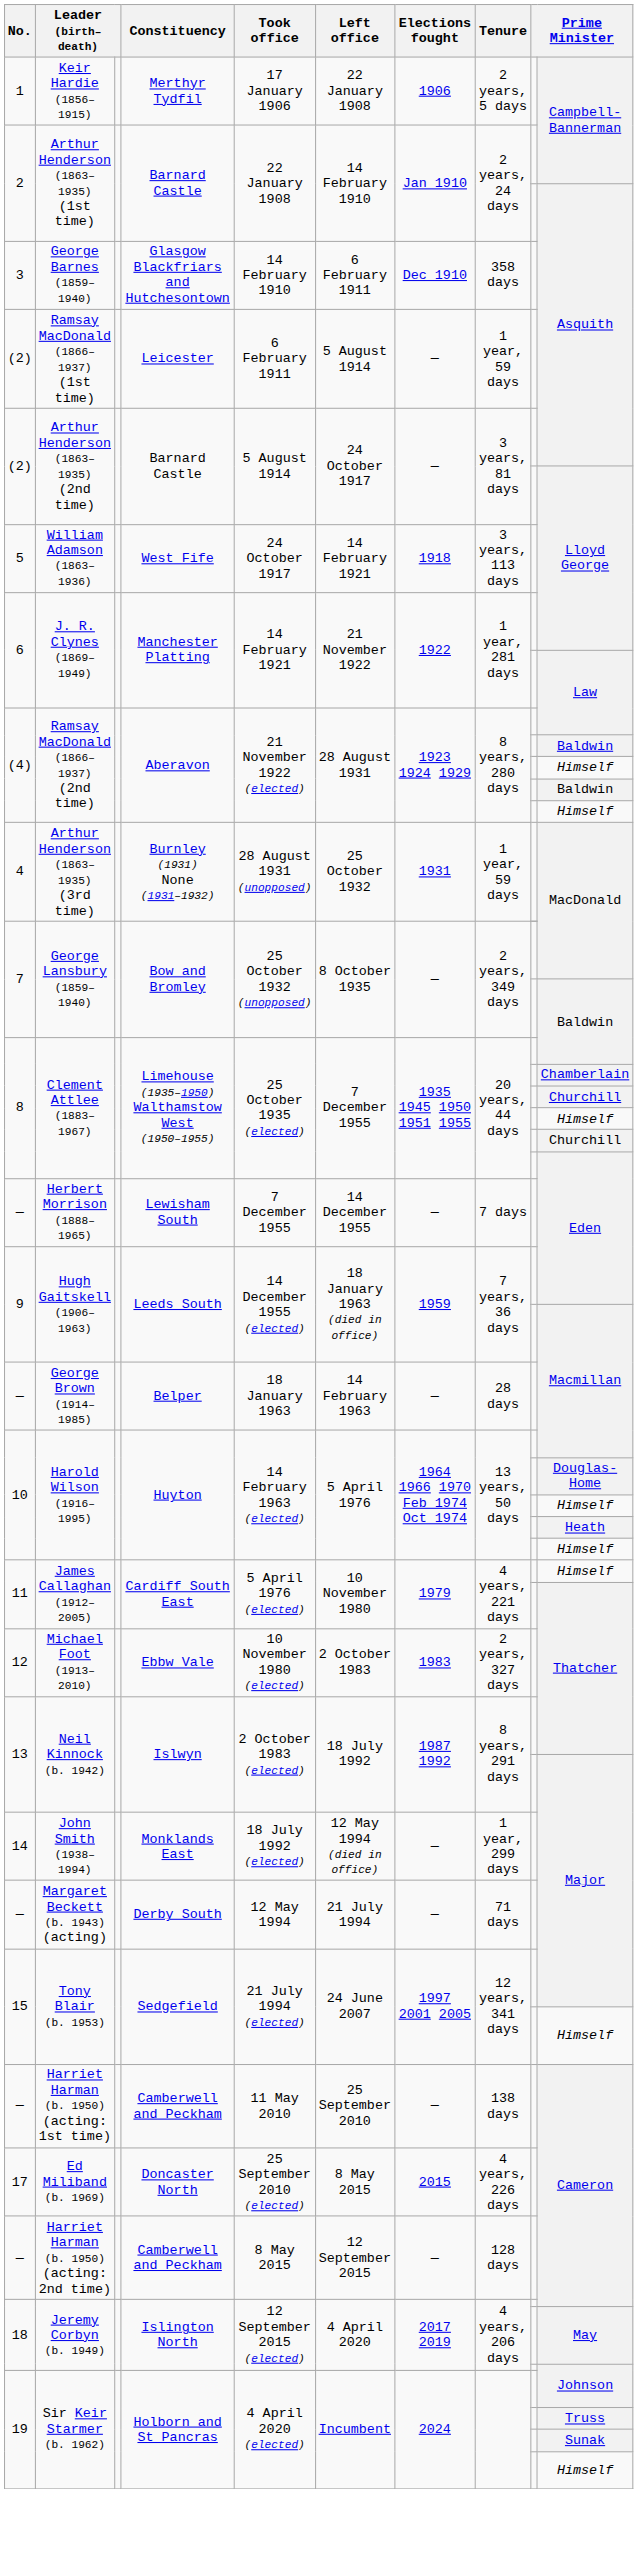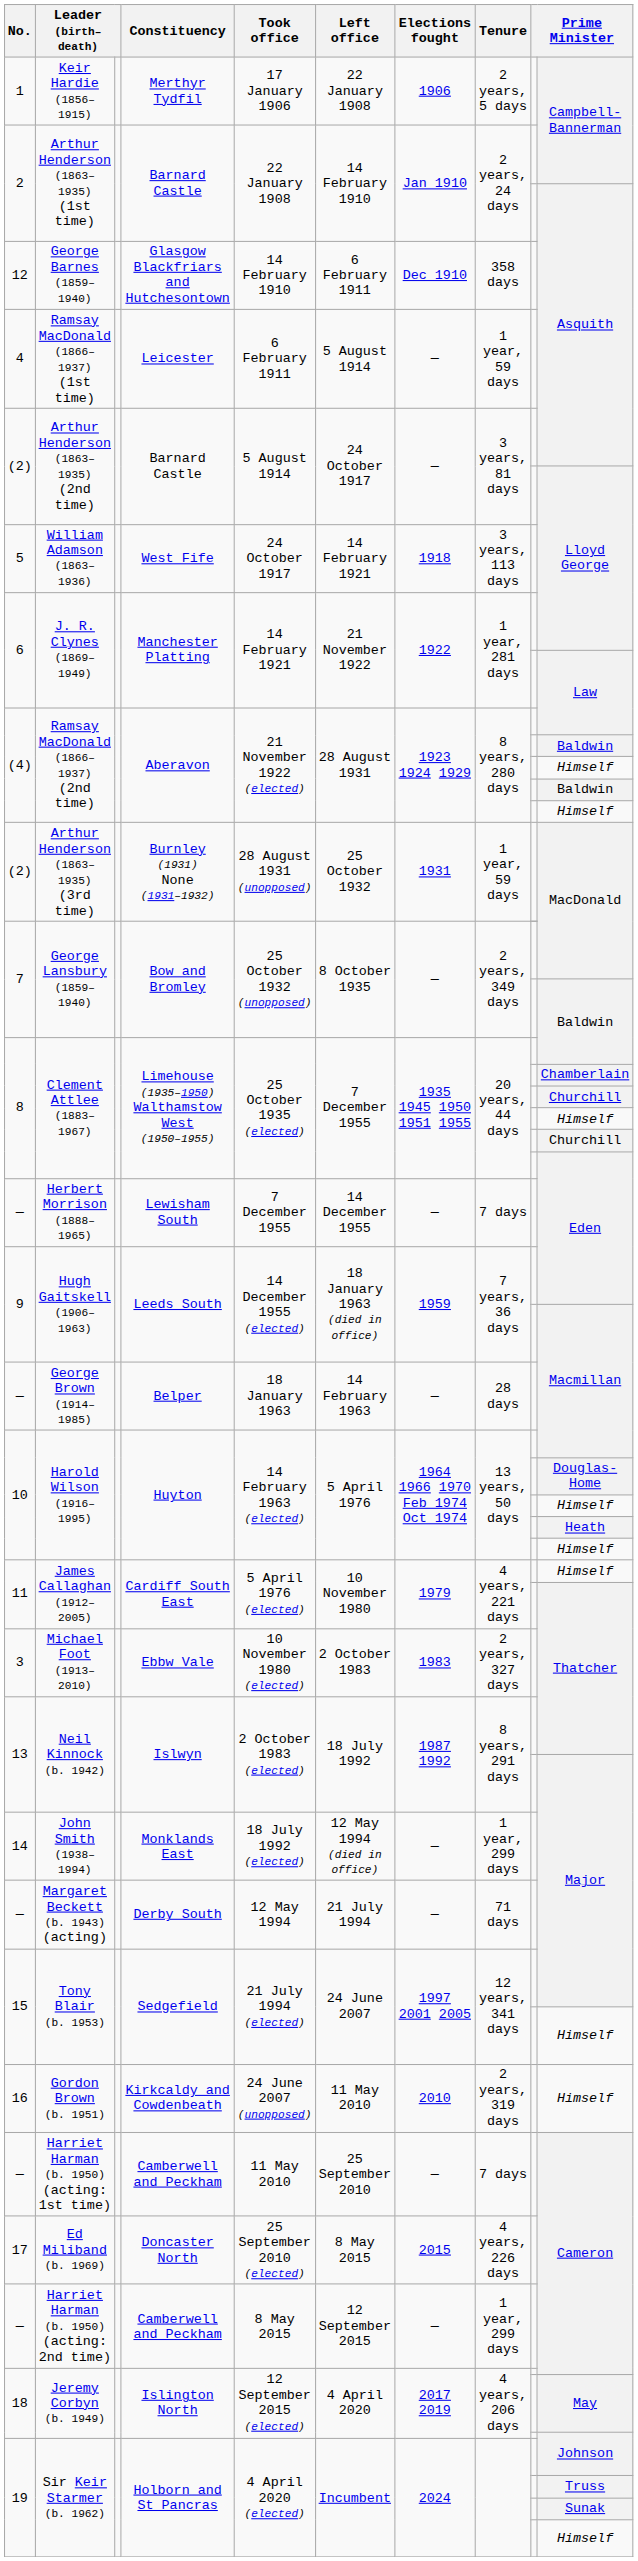George Barnes (1859–1940) | No.: 3 -> 12
Ramsay MacDonald (1866–1937) (1st time) | No.: (2) -> 4
Arthur Henderson (1863–1935) (3rd time) | No.: 4 -> (2)
Michael Foot (1913–2010) | No.: 12 -> 3
+ row: 16 | Gordon Brown (b. 1951) | Kirkcaldy and Cowdenbeath | 24 June 2007 (unopposed) | 11 May 2010 | 2010 | 2 years, 319 days | Himself
Harriet Harman (b. 1950) (acting: 1st time) | Tenure: 138 days -> 7 days
Harriet Harman (b. 1950) (acting: 2nd time) | Tenure: 128 days -> 1 year, 299 days
